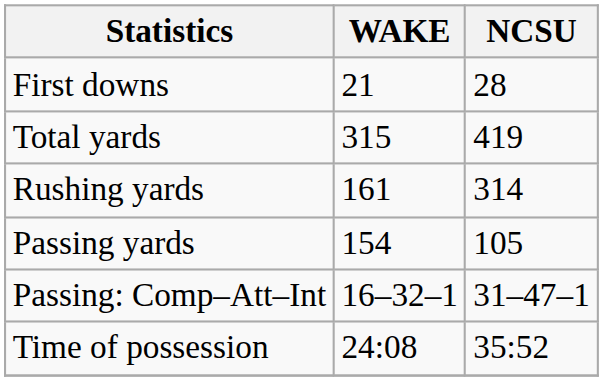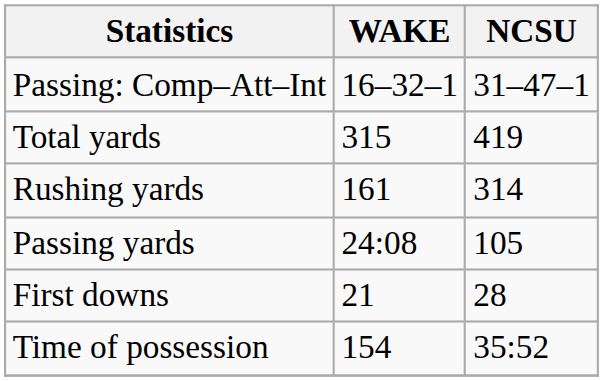rows swapped: First downs <-> Passing: Comp–Att–Int
Passing yards | WAKE: 154 -> 24:08
Time of possession | WAKE: 24:08 -> 154
